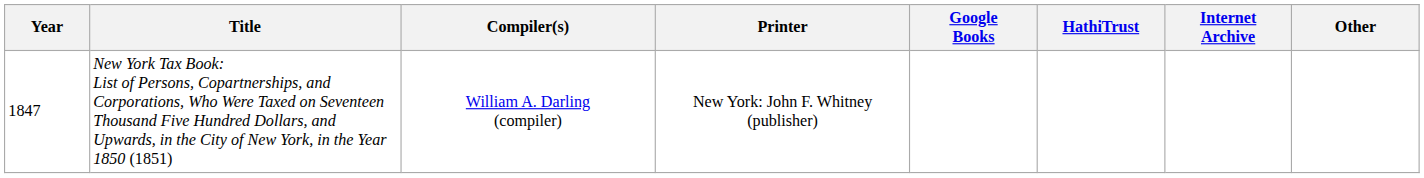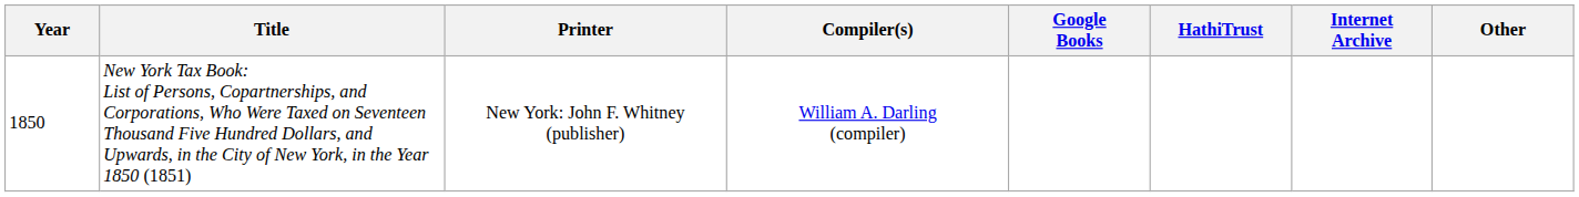columns swapped: Printer <-> Compiler(s)
row 2 | Year: 1847 -> 1850
